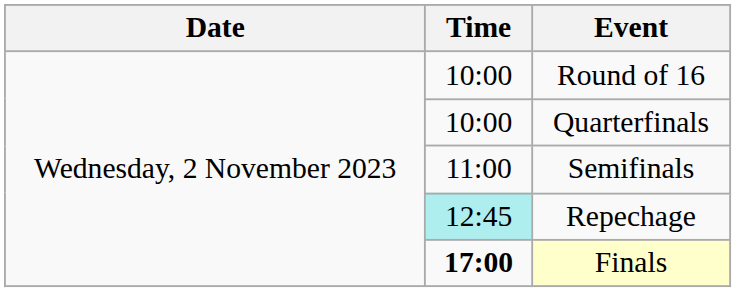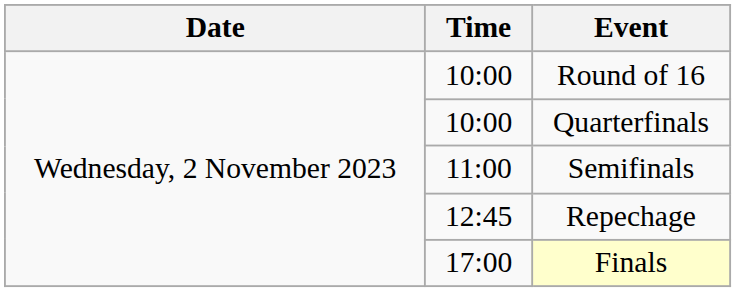Repechage | Time: paleturquoise background -> no background
Finals | Time: bold -> normal
